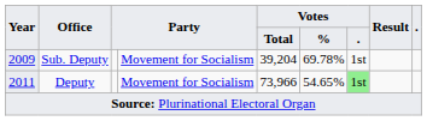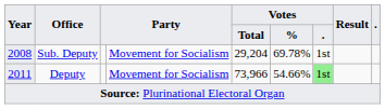Sub. Deputy | Year: 2009 -> 2008
Sub. Deputy | Votes / Total: 39,204 -> 29,204
Deputy | Votes / %: 54.65% -> 54.66%
